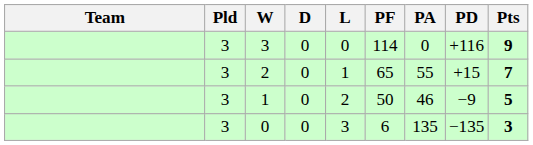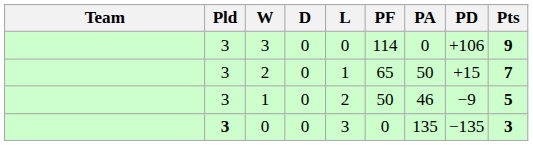row 2 | PD: +116 -> +106
row 3 | PA: 55 -> 50
row 5 | Pld: normal -> bold
row 5 | PF: 6 -> 0
